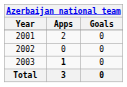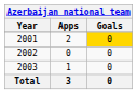2001 | Goals: no background -> gold background
2003 | Apps: bold -> normal
